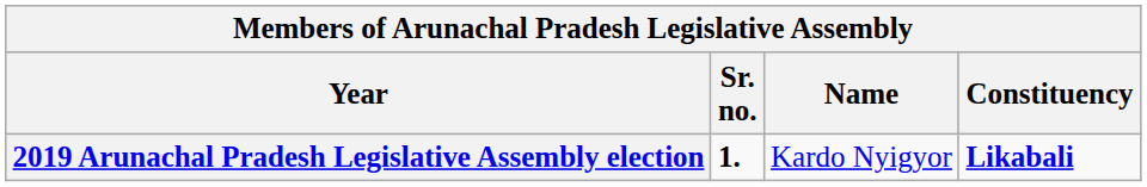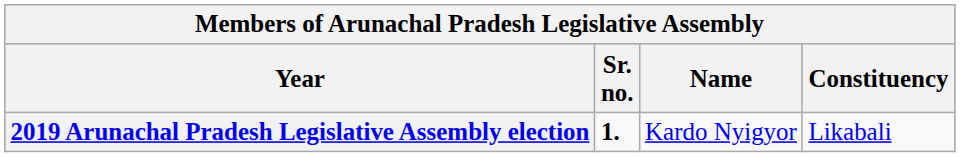2019 Arunachal Pradesh Legislative Assembly election | Constituency: bold -> normal
